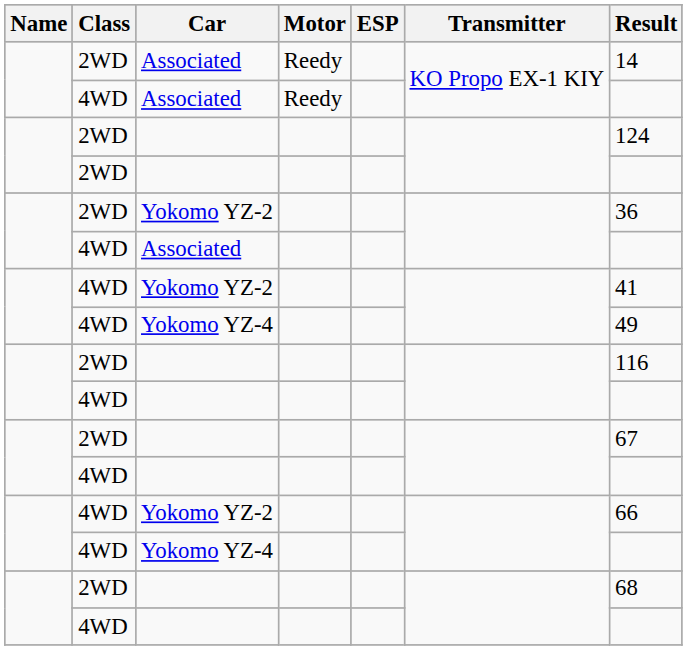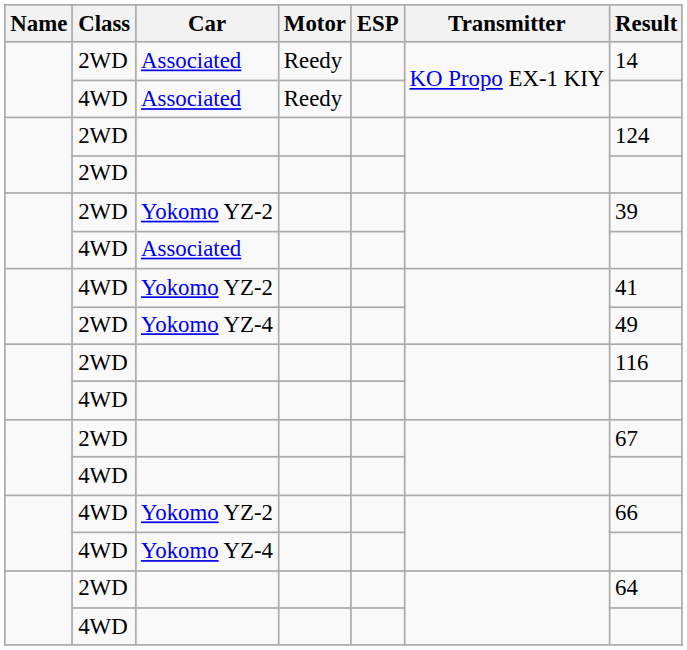row 6 | Result: 36 -> 39
row 9 | Class: 4WD -> 2WD
row 16 | Result: 68 -> 64
